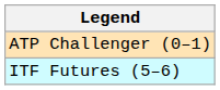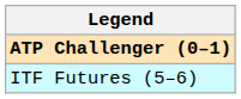row 2 | column 1: normal -> bold
